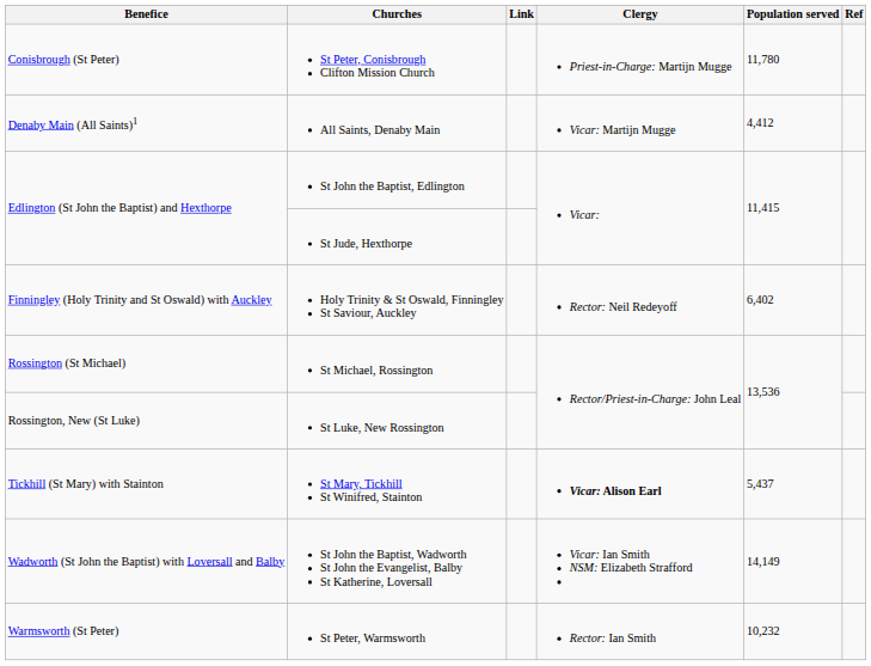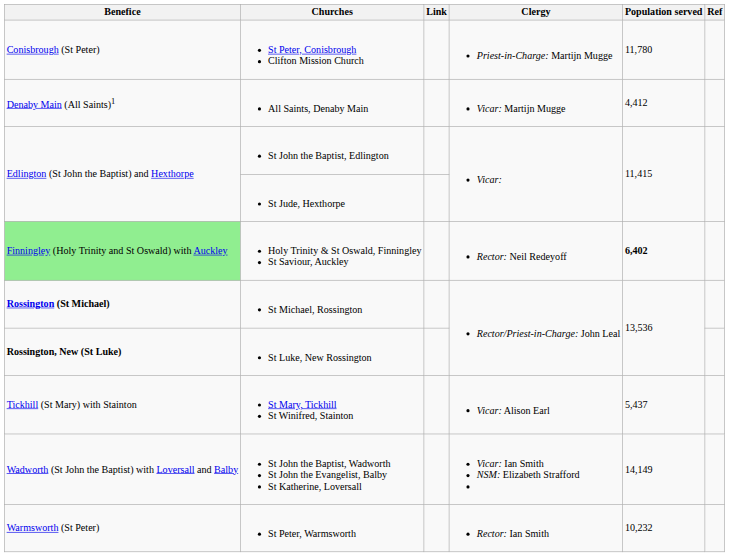Holy Trinity & St Oswald, Finningley St Saviour, Auckley | Benefice: no background -> lightgreen background
Holy Trinity & St Oswald, Finningley St Saviour, Auckley | Population served: normal -> bold
St Michael, Rossington | Benefice: normal -> bold
St Luke, New Rossington | Benefice: normal -> bold
St Mary, Tickhill St Winifred, Stainton | Clergy: bold -> normal
